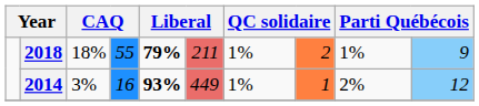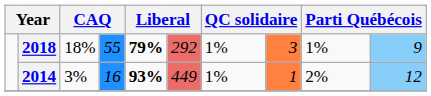2018 | column 6: 211 -> 292
2018 | column 8: 2 -> 3
